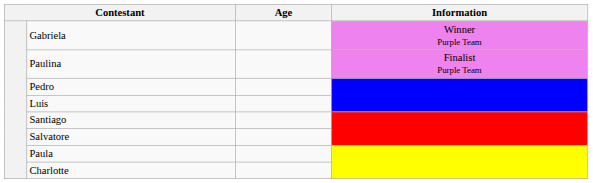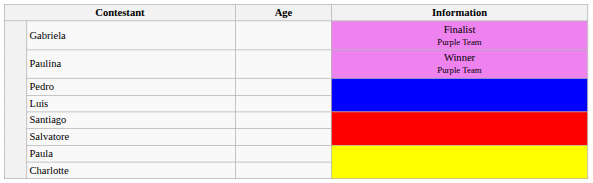Gabriela | Information: Winner Purple Team -> Finalist Purple Team
Paulina | Information: Finalist Purple Team -> Winner Purple Team
